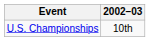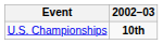U.S. Championships | 2002–03: normal -> bold
